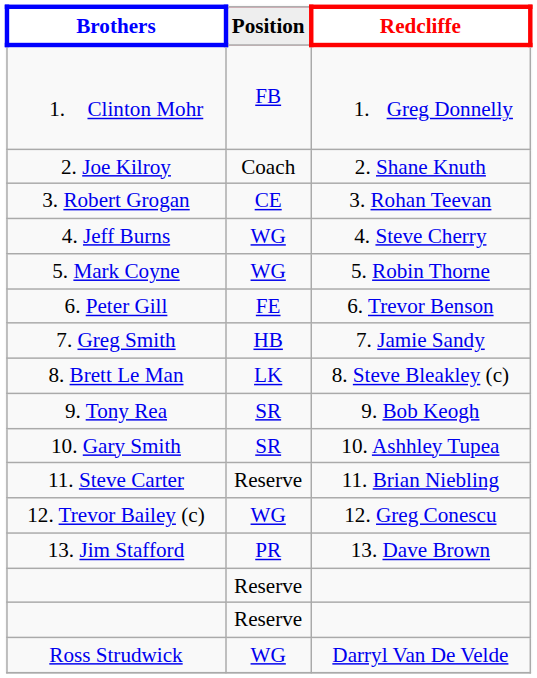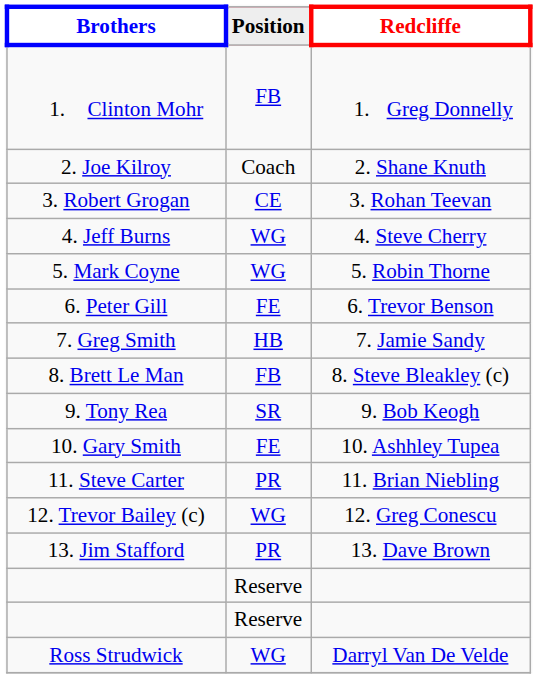8. Brett Le Man | Position: LK -> FB
10. Gary Smith | Position: SR -> FE
11. Steve Carter | Position: Reserve -> PR
